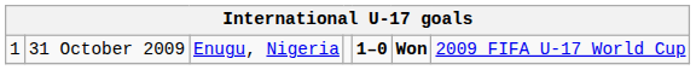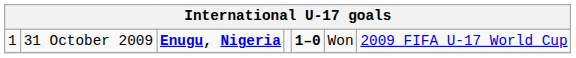31 October 2009 | column 3: normal -> bold
31 October 2009 | column 6: bold -> normal
